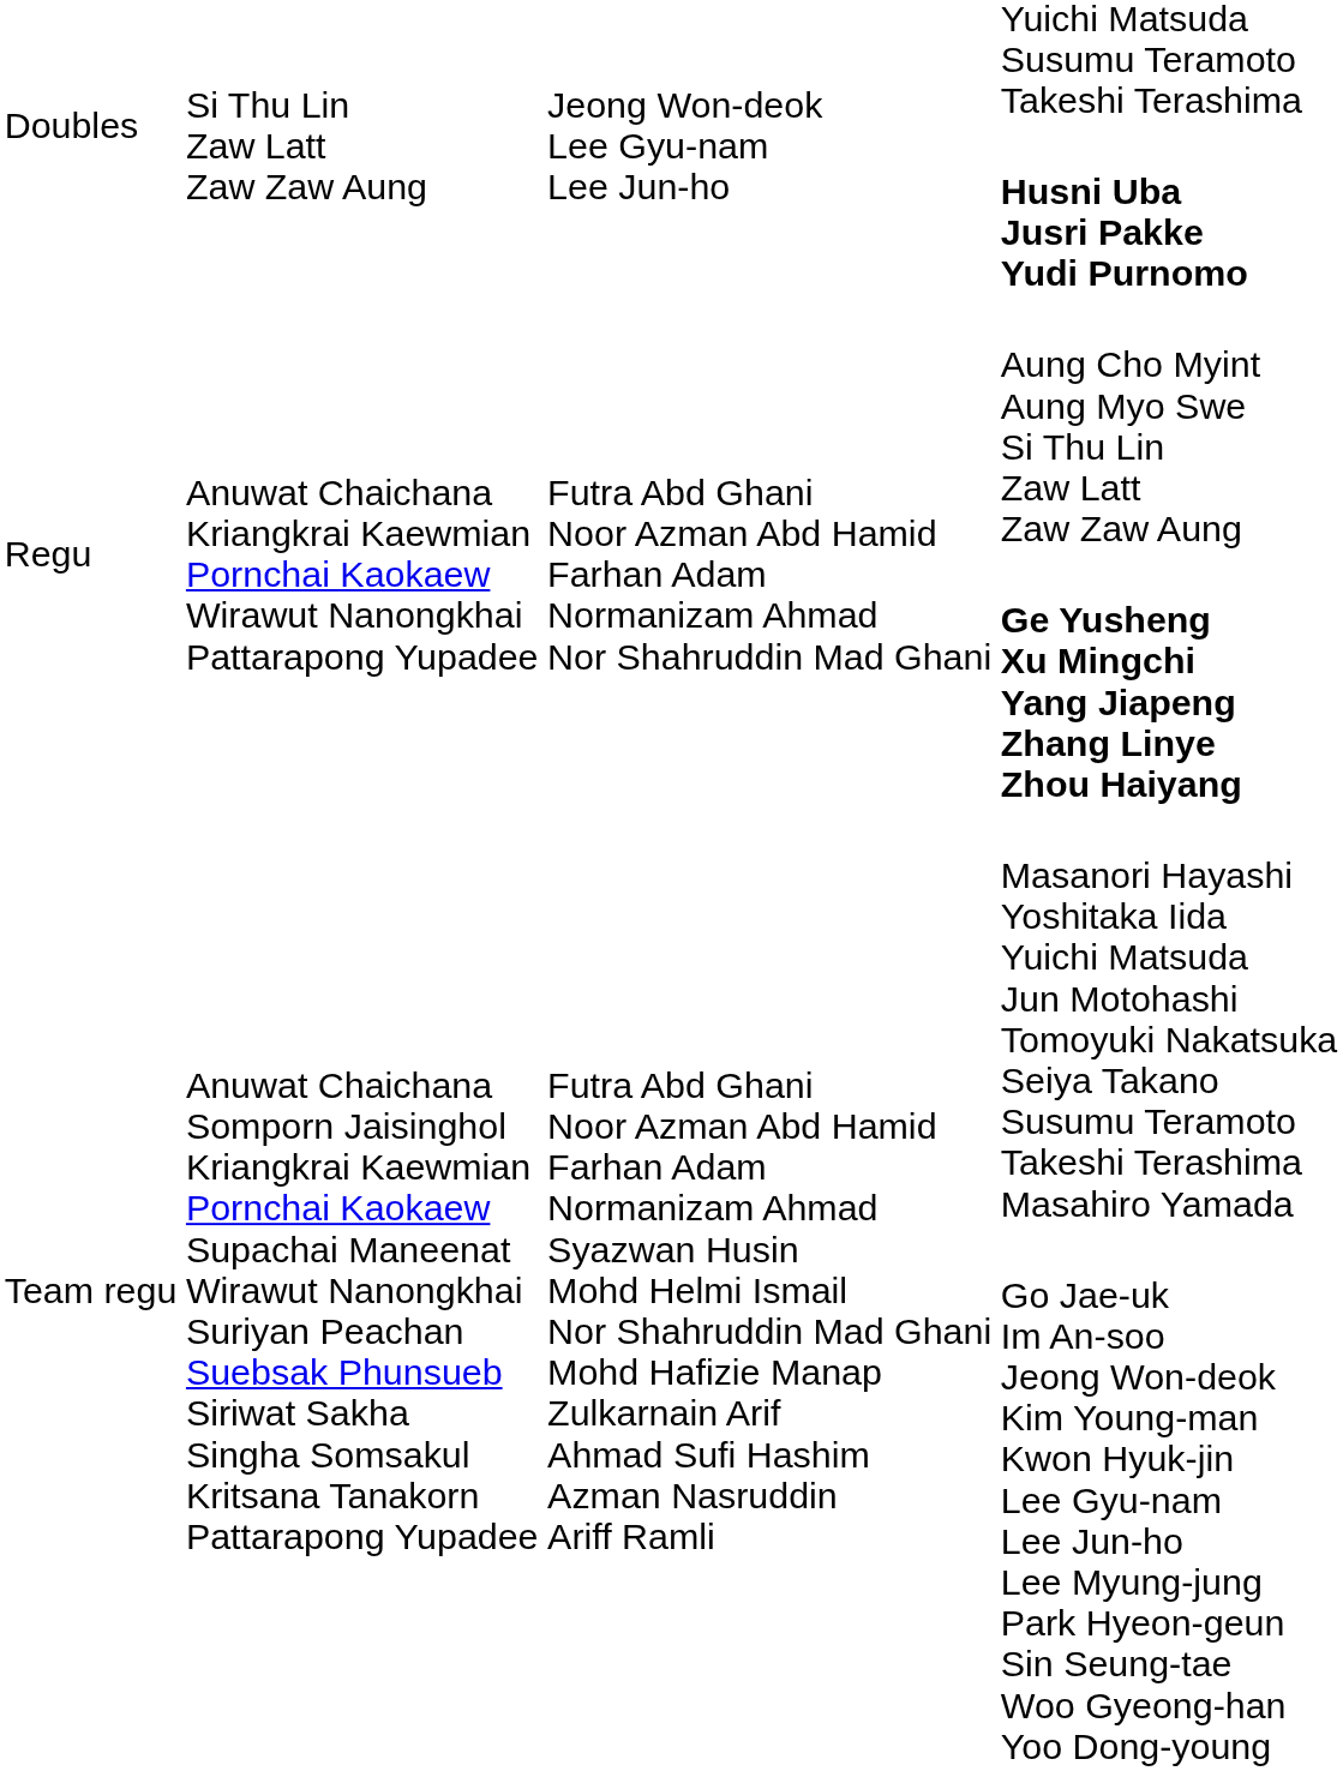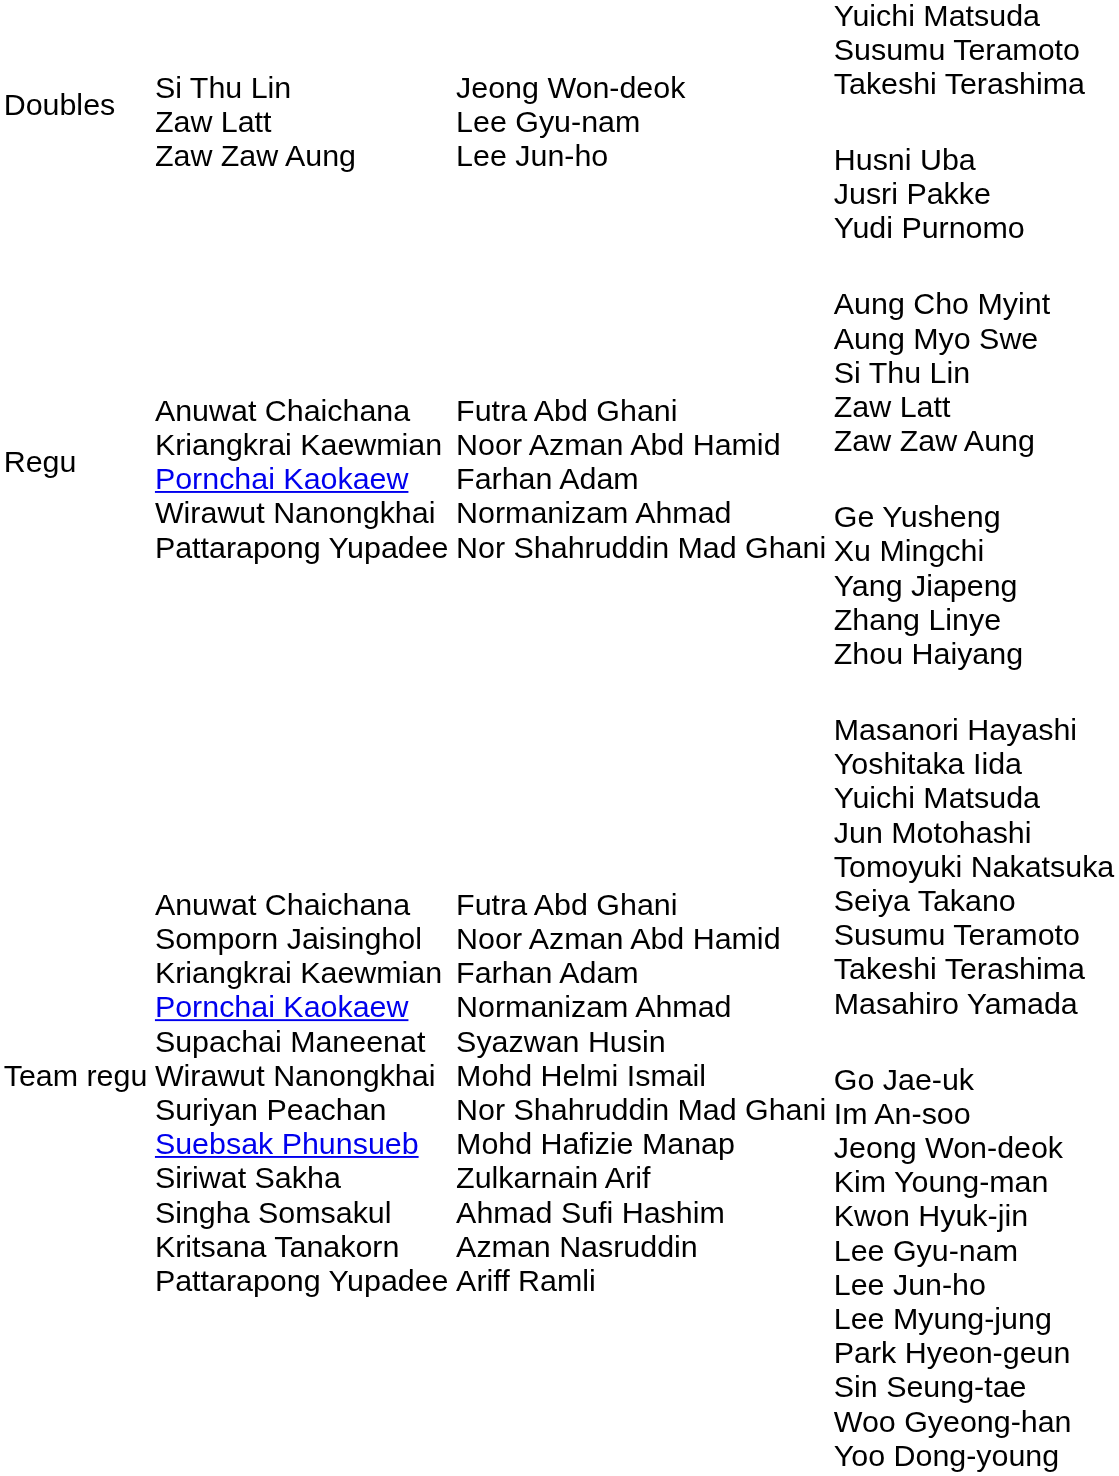Husni Uba Jusri Pakke Yudi Purnomo | column 4: bold -> normal
Ge Yusheng Xu Mingchi Yang Jiapeng Zhang Linye Zhou Haiyang | column 4: bold -> normal
